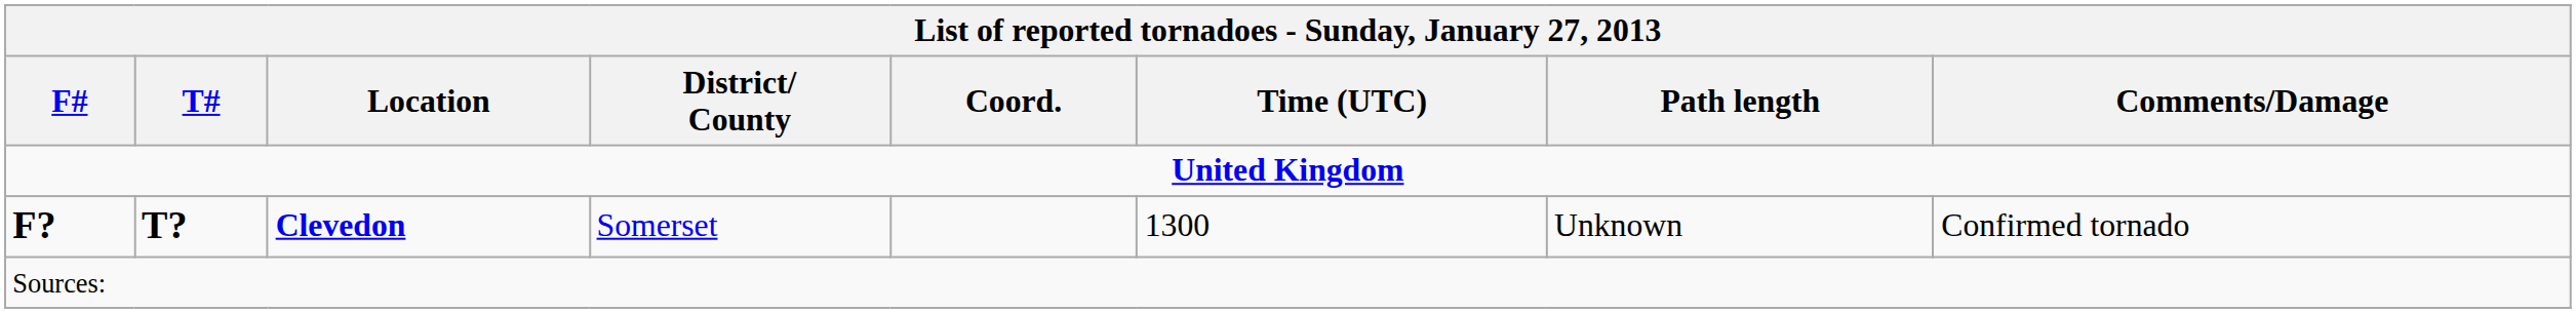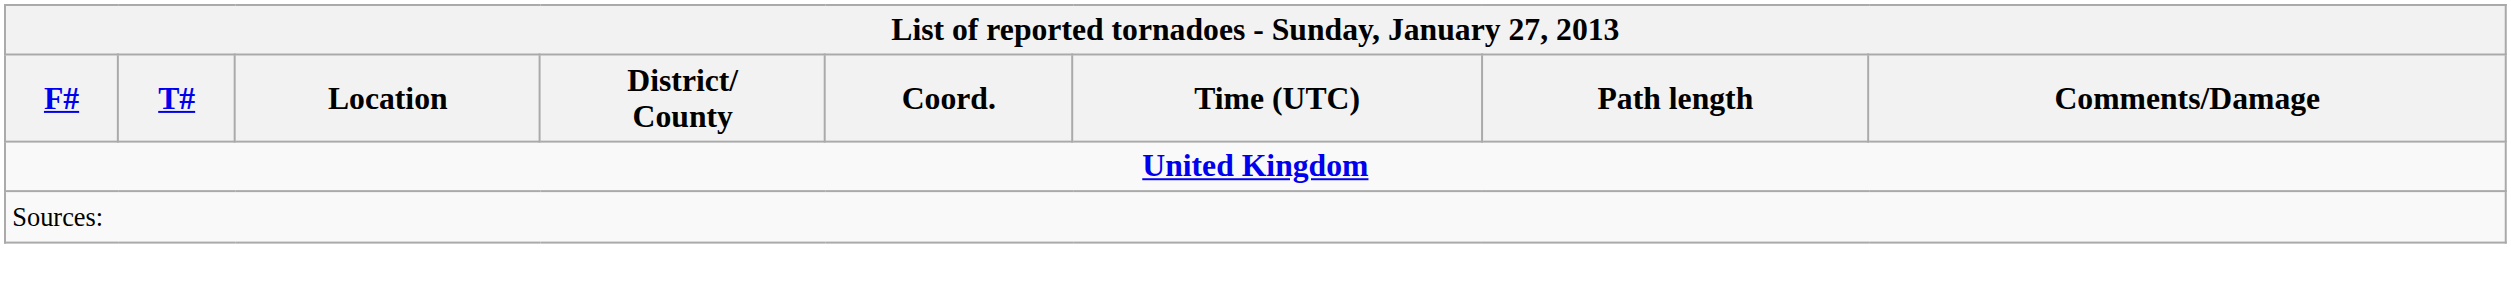- row: F? | T? | Clevedon | Somerset | 1300 | Unknown | Confirmed tornado
